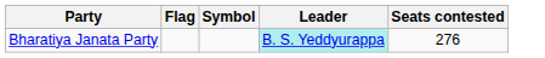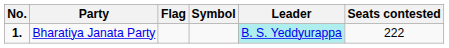+ column: No. | 1.
Bharatiya Janata Party | Seats contested: 276 -> 222
